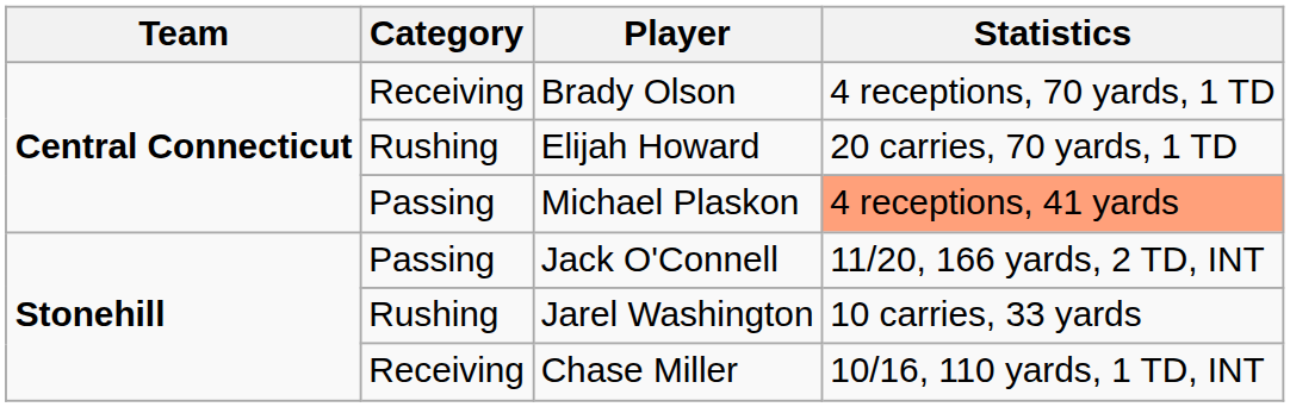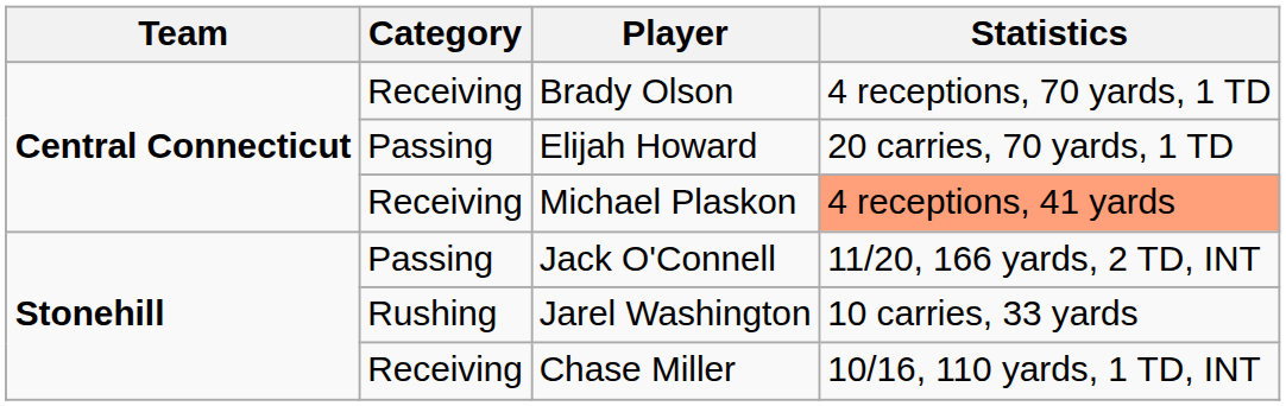Elijah Howard | Category: Rushing -> Passing
Michael Plaskon | Category: Passing -> Receiving
